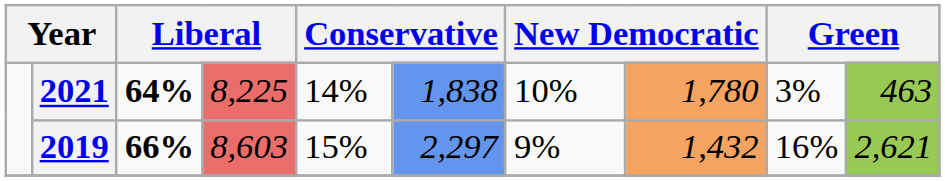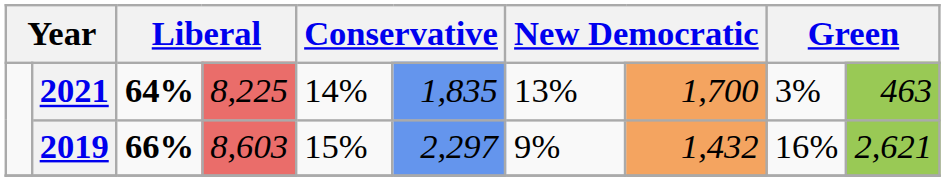2021 | column 6: 1,838 -> 1,835
2021 | column 7: 10% -> 13%
2021 | column 8: 1,780 -> 1,700
